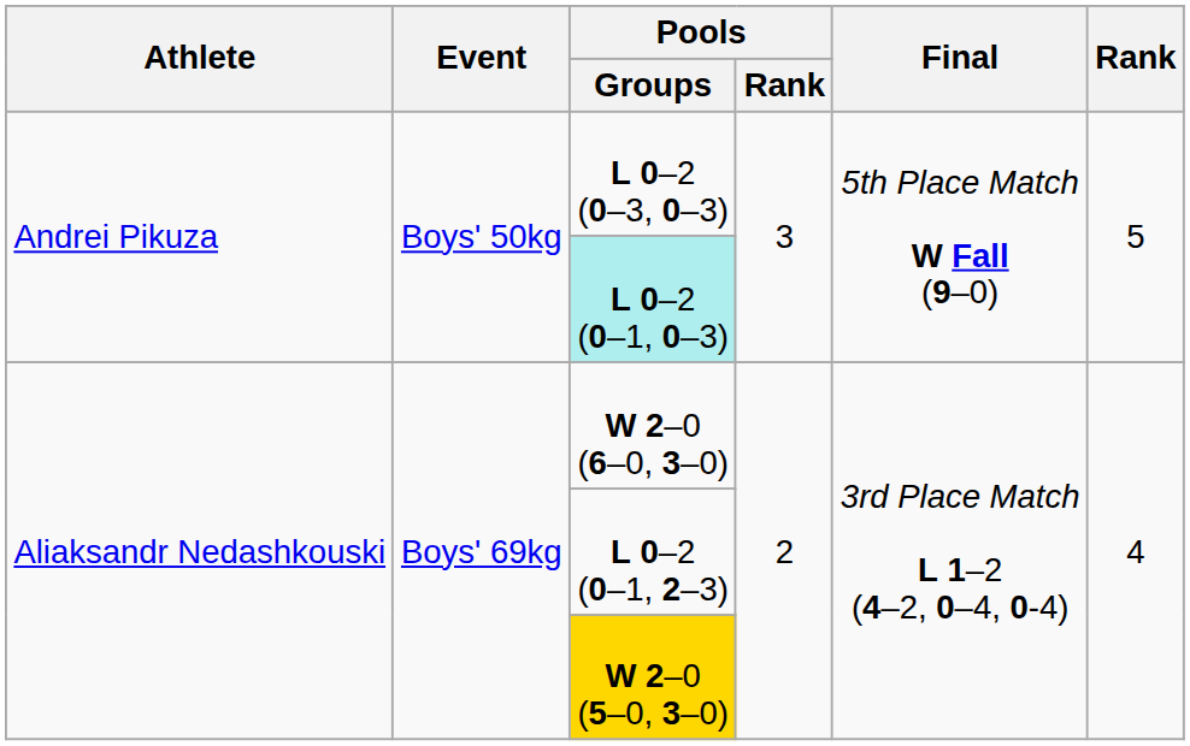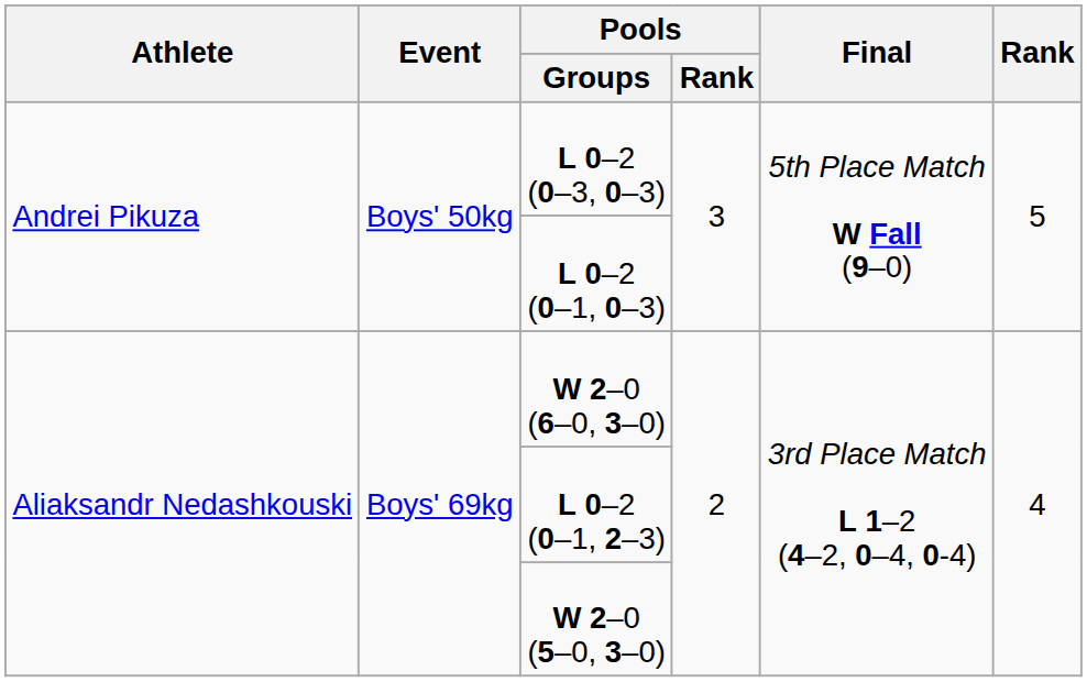L 0–2 (0–1, 0–3) | Pools / Groups: paleturquoise background -> no background
W 2–0 (5–0, 3–0) | Pools / Groups: gold background -> no background
